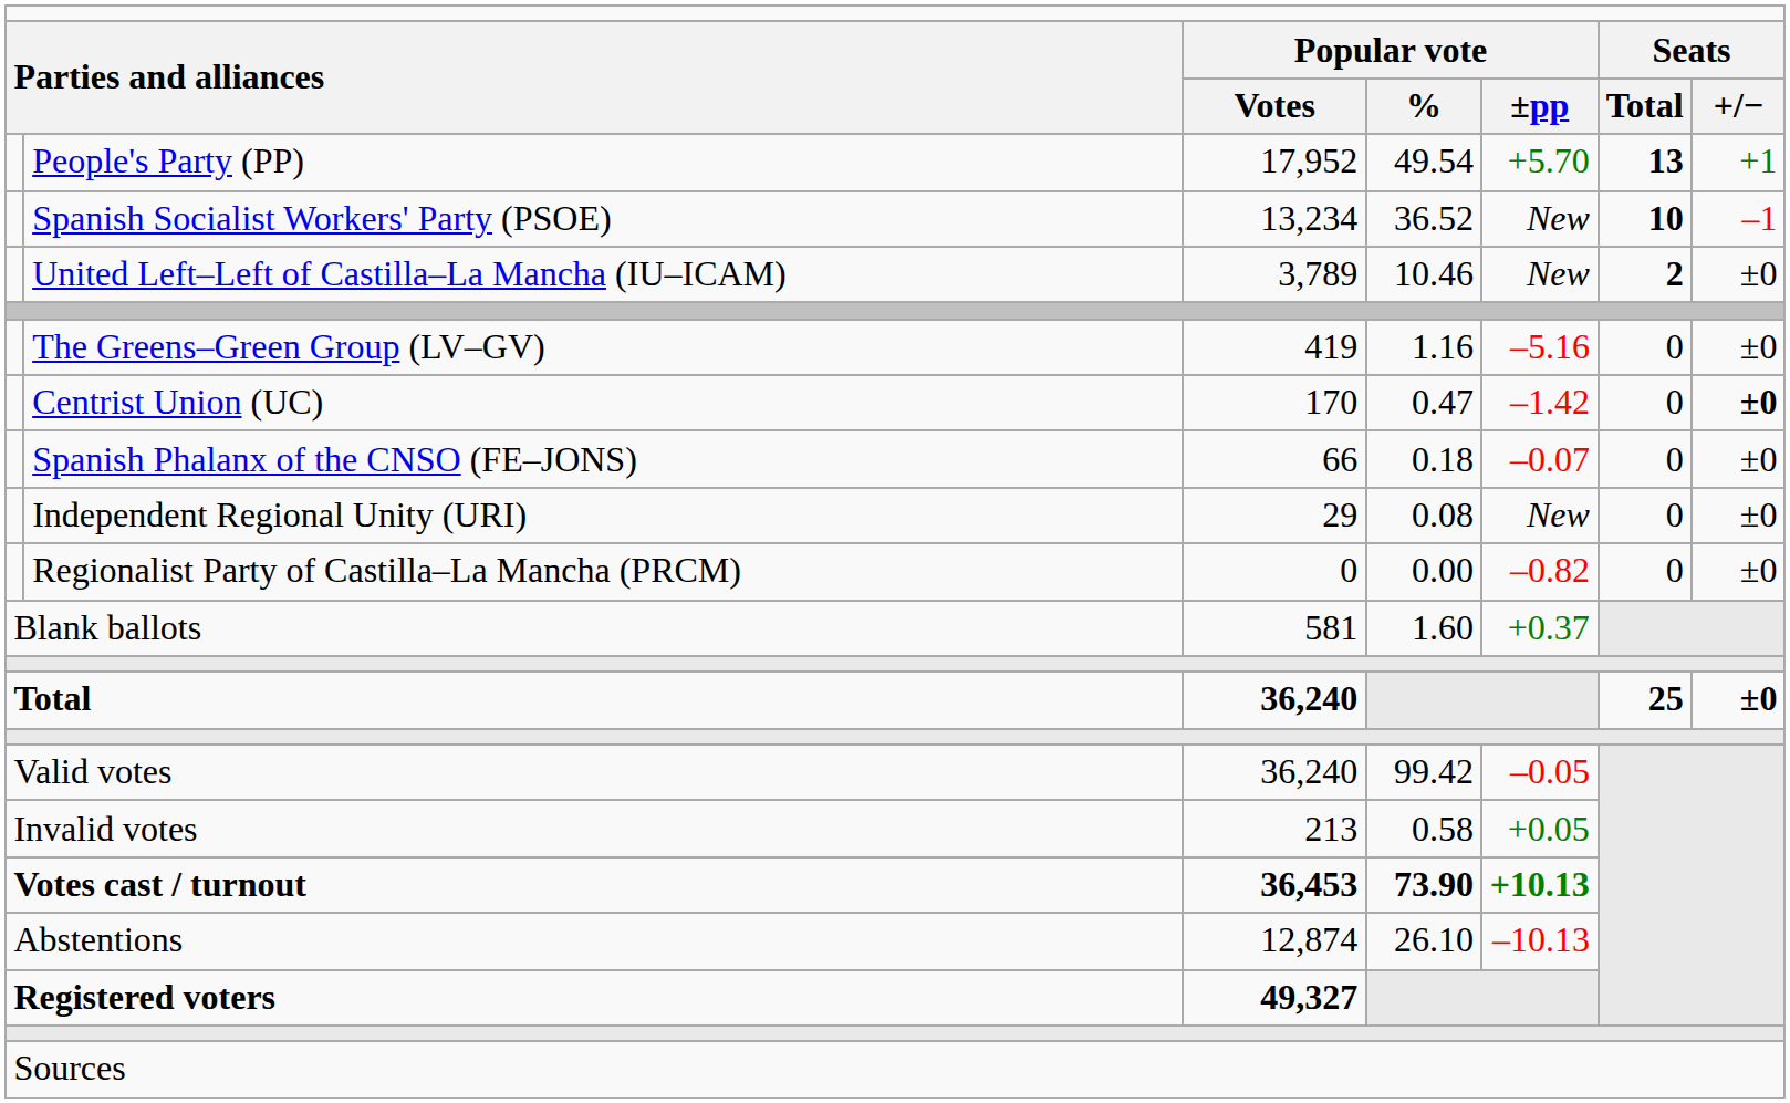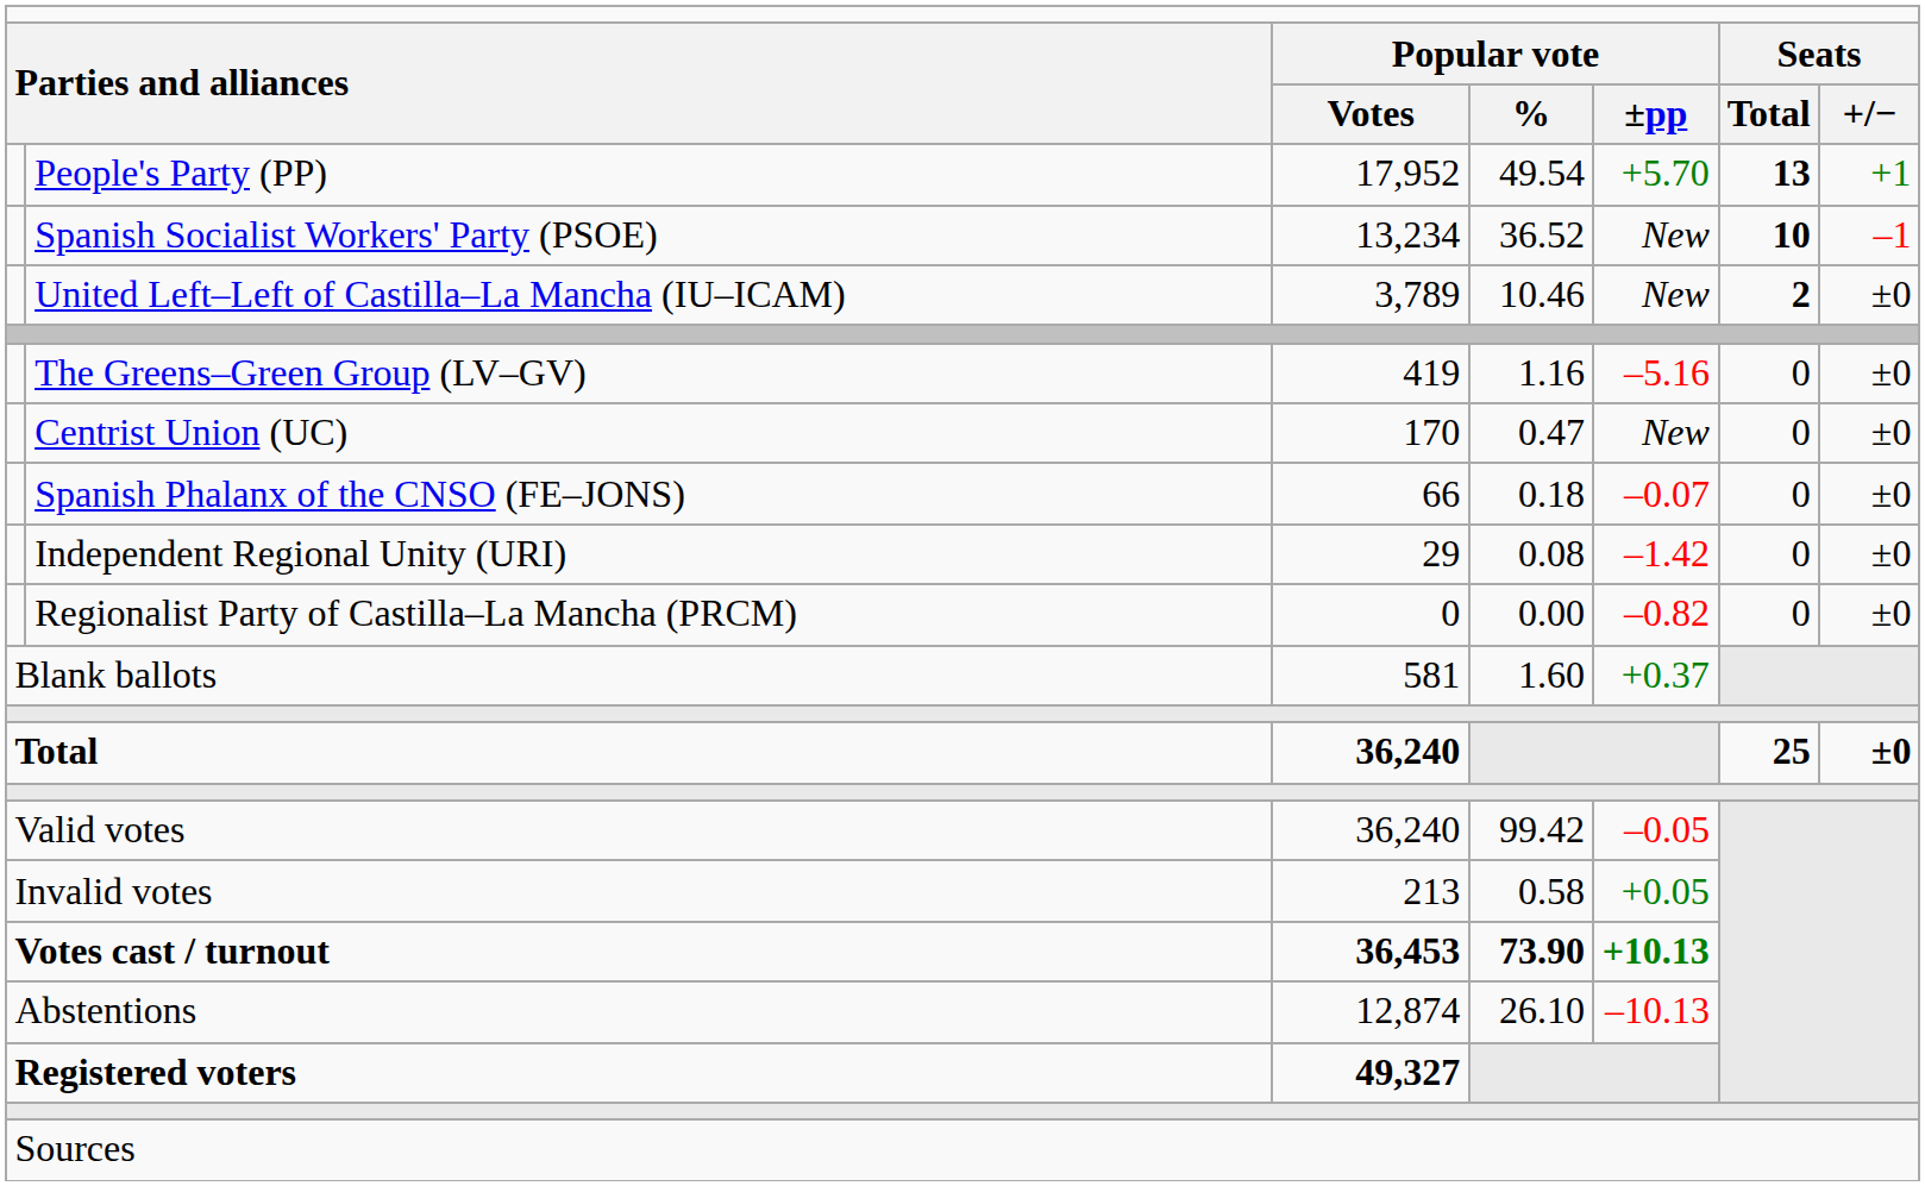Centrist Union (UC) | column 5: –1.42 -> New
Centrist Union (UC) | column 7: bold -> normal
Independent Regional Unity (URI) | column 5: New -> –1.42
